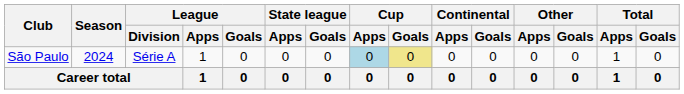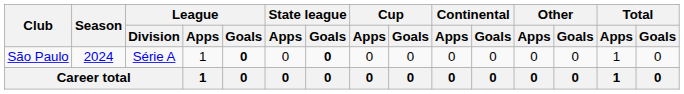São Paulo | League / Goals: normal -> bold
São Paulo | State league / Goals: normal -> bold
São Paulo | Cup / Apps: lightblue background -> no background
São Paulo | Cup / Goals: khaki background -> no background
